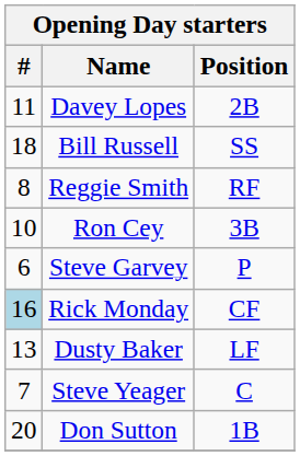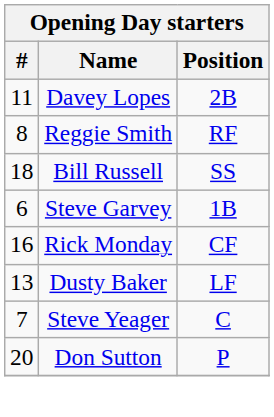rows swapped: Bill Russell <-> Reggie Smith
- row: 10 | Ron Cey | 3B
Steve Garvey | Position: P -> 1B
Rick Monday | #: lightblue background -> no background
Don Sutton | Position: 1B -> P
